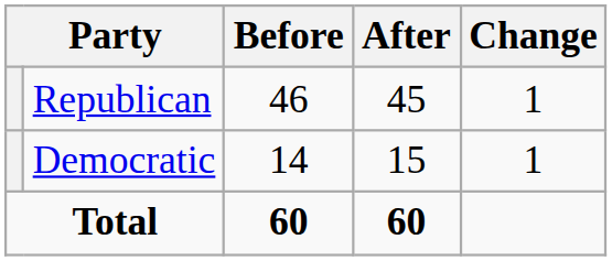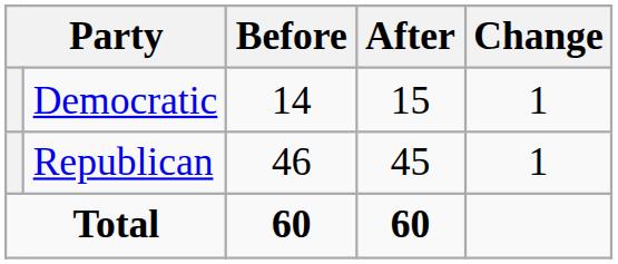rows swapped: Republican <-> Democratic
